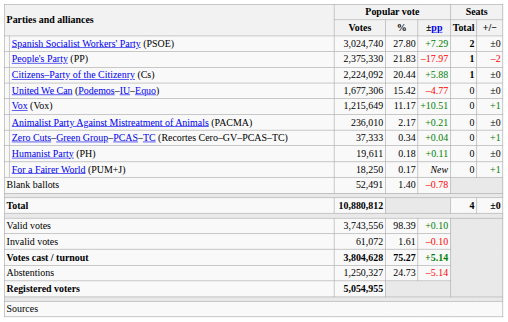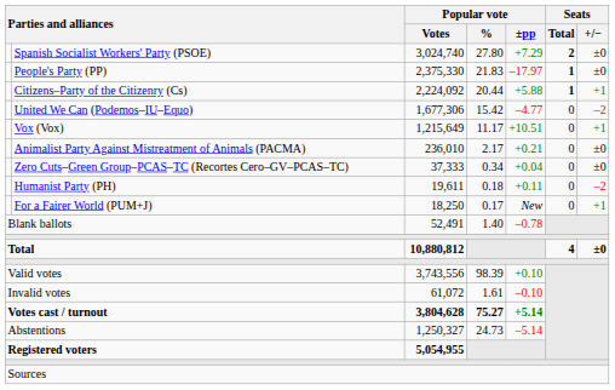People's Party (PP) | Seats / +/−: –2 -> ±0
Citizens–Party of the Citizenry (Cs) | Seats / +/−: ±0 -> +1
United We Can (Podemos–IU–Equo) | Seats / +/−: ±0 -> –2
Zero Cuts–Green Group–PCAS–TC (Recortes Cero–GV–PCAS–TC) | Seats / +/−: +1 -> ±0
Humanist Party (PH) | Seats / +/−: ±0 -> –2
